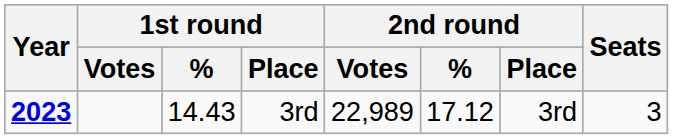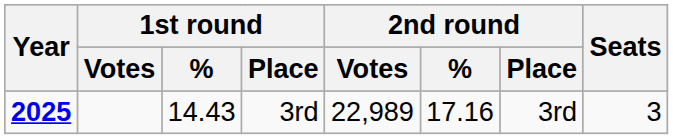row 3 | Year: 2023 -> 2025
row 3 | 2nd round / %: 17.12 -> 17.16
